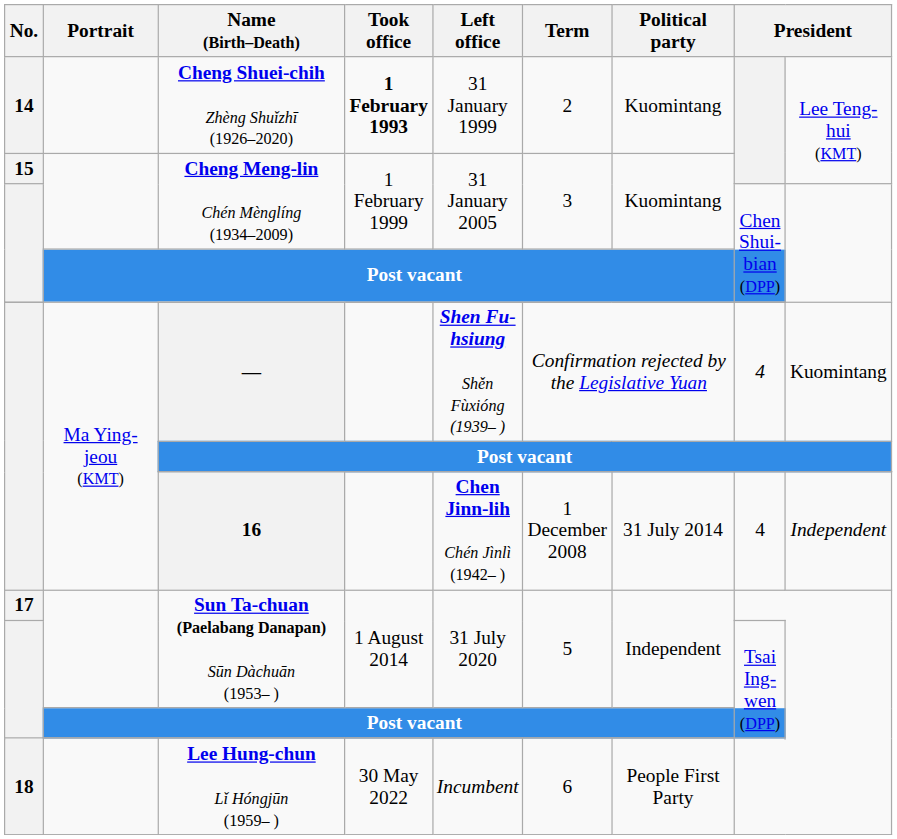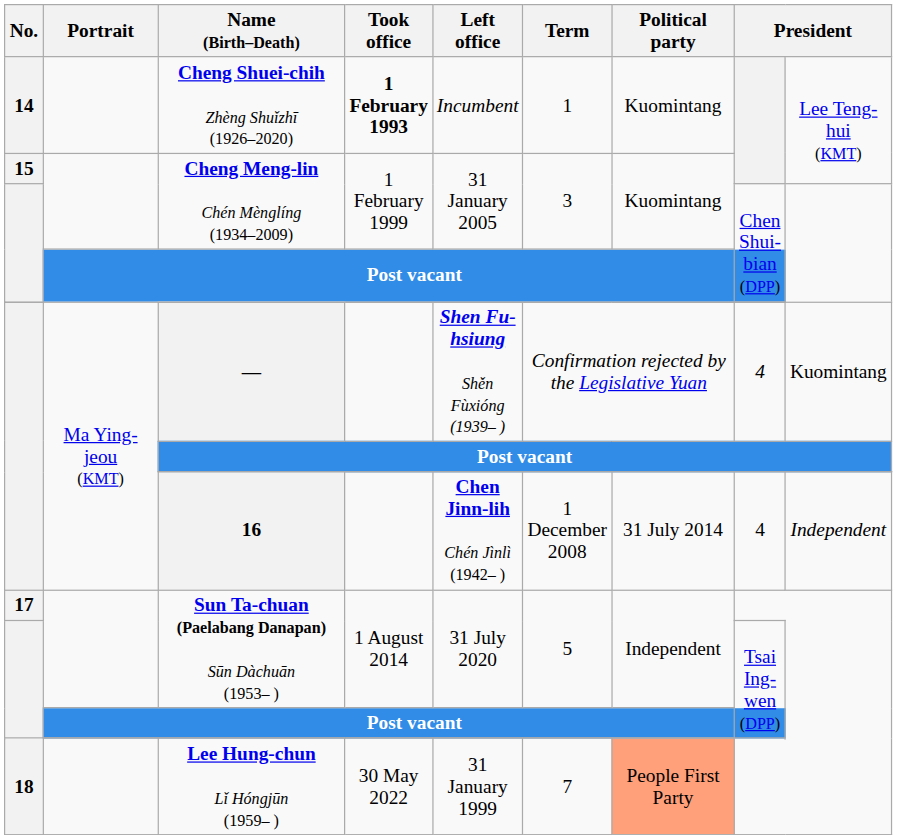Cheng Shuei-chih Zhèng Shuǐzhī (1926–2020) | Left office: 31 January 1999 -> Incumbent
Cheng Shuei-chih Zhèng Shuǐzhī (1926–2020) | Term: 2 -> 1
Lee Hung-chun Lǐ Hóngjūn (1959– ) | Left office: Incumbent -> 31 January 1999
Lee Hung-chun Lǐ Hóngjūn (1959– ) | Term: 6 -> 7
Lee Hung-chun Lǐ Hóngjūn (1959– ) | Political party: no background -> lightsalmon background
